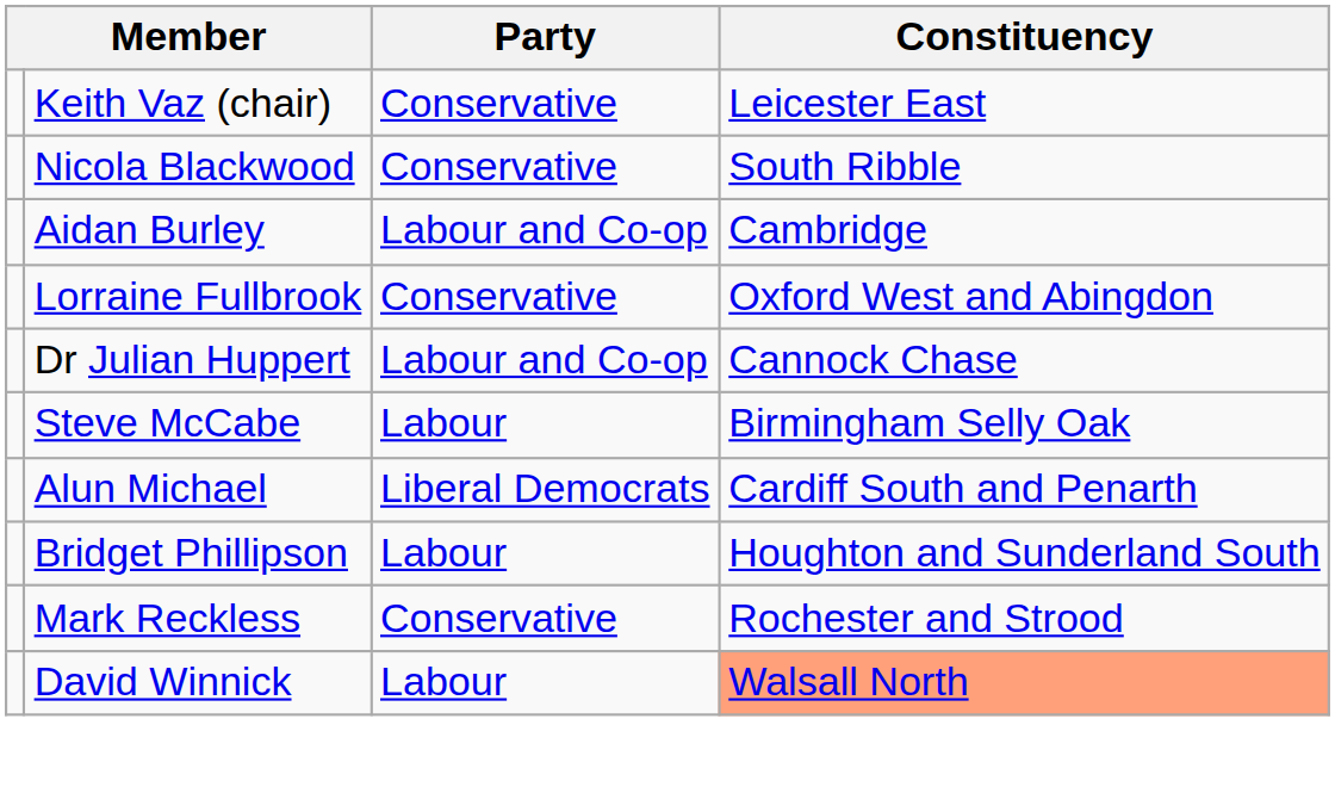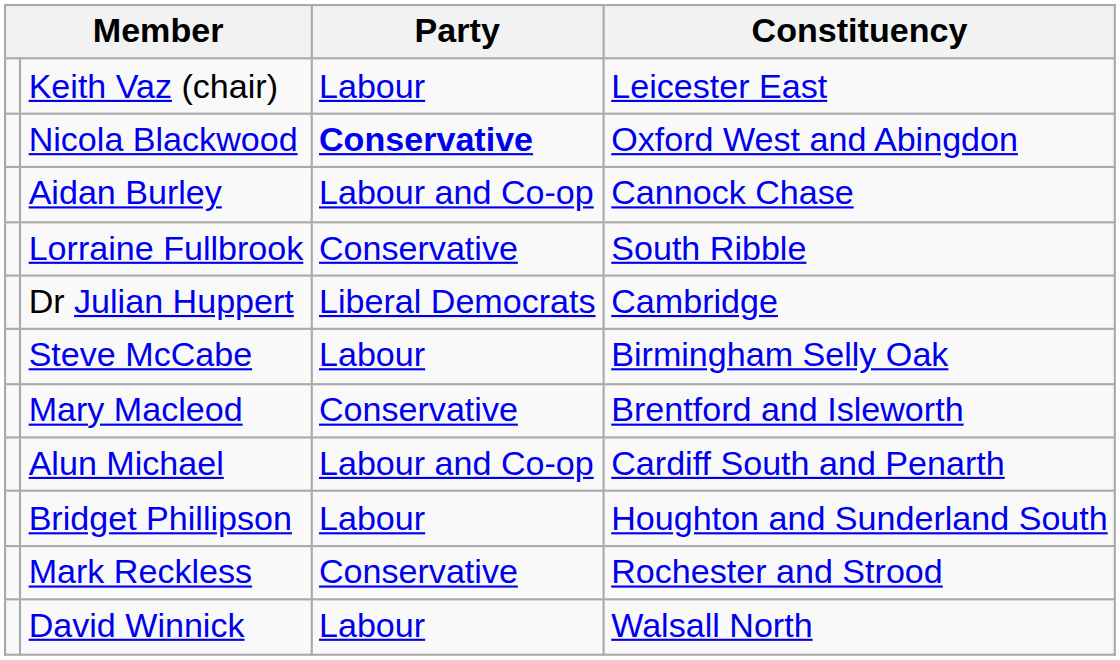Keith Vaz (chair) | Party: Conservative -> Labour
Nicola Blackwood | Party: normal -> bold
Nicola Blackwood | Constituency: South Ribble -> Oxford West and Abingdon
Aidan Burley | Constituency: Cambridge -> Cannock Chase
Lorraine Fullbrook | Constituency: Oxford West and Abingdon -> South Ribble
Dr Julian Huppert | Party: Labour and Co-op -> Liberal Democrats
Dr Julian Huppert | Constituency: Cannock Chase -> Cambridge
+ row: Mary Macleod | Conservative | Brentford and Isleworth
Alun Michael | Party: Liberal Democrats -> Labour and Co-op
David Winnick | Constituency: lightsalmon background -> no background
